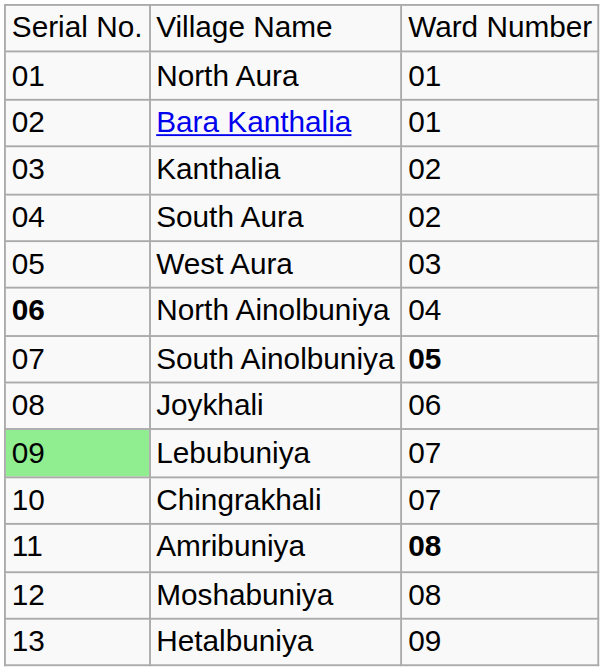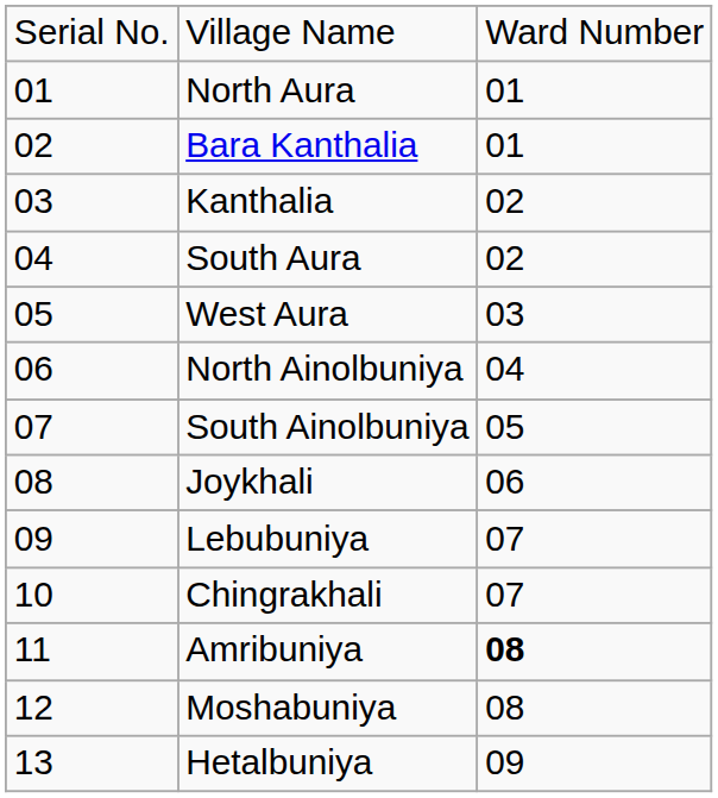North Ainolbuniya | column 1: bold -> normal
South Ainolbuniya | column 3: bold -> normal
Lebubuniya | column 1: lightgreen background -> no background
